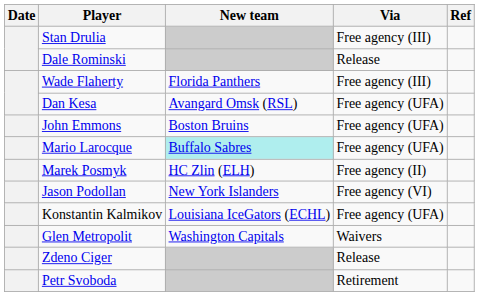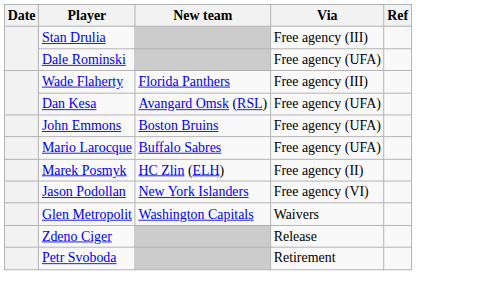Dale Rominski | Via: Release -> Free agency (UFA)
Mario Larocque | New team: paleturquoise background -> no background
- row: Konstantin Kalmikov | Louisiana IceGators (ECHL) | Free agency (UFA)
